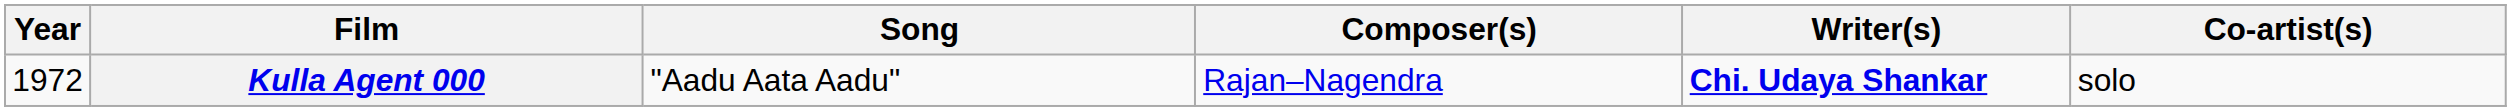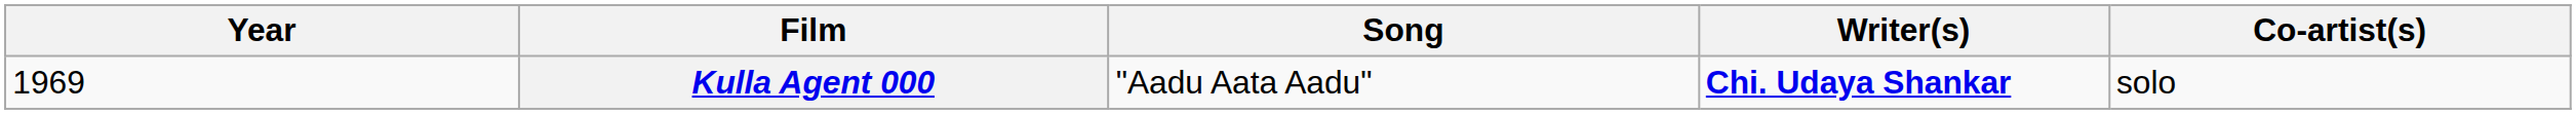- column: Composer(s) | Rajan–Nagendra
Kulla Agent 000 | Year: 1972 -> 1969
